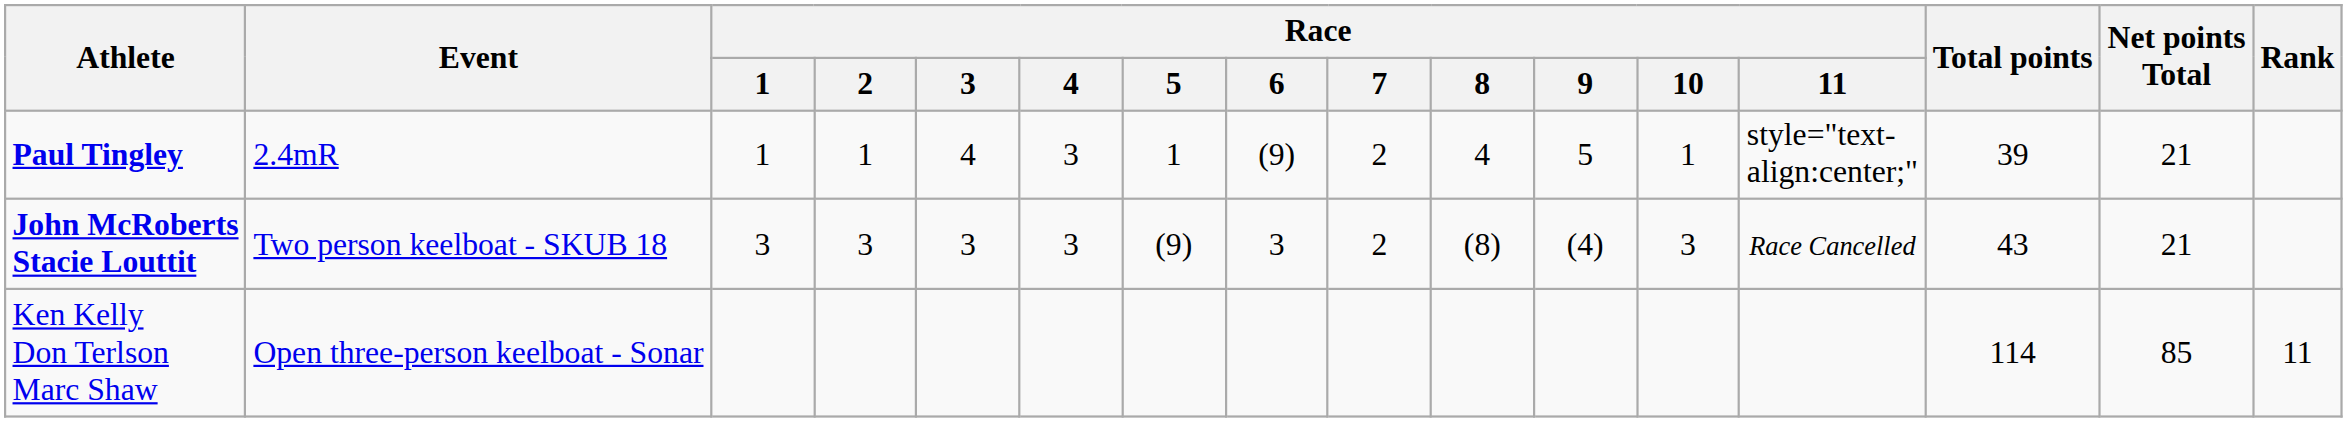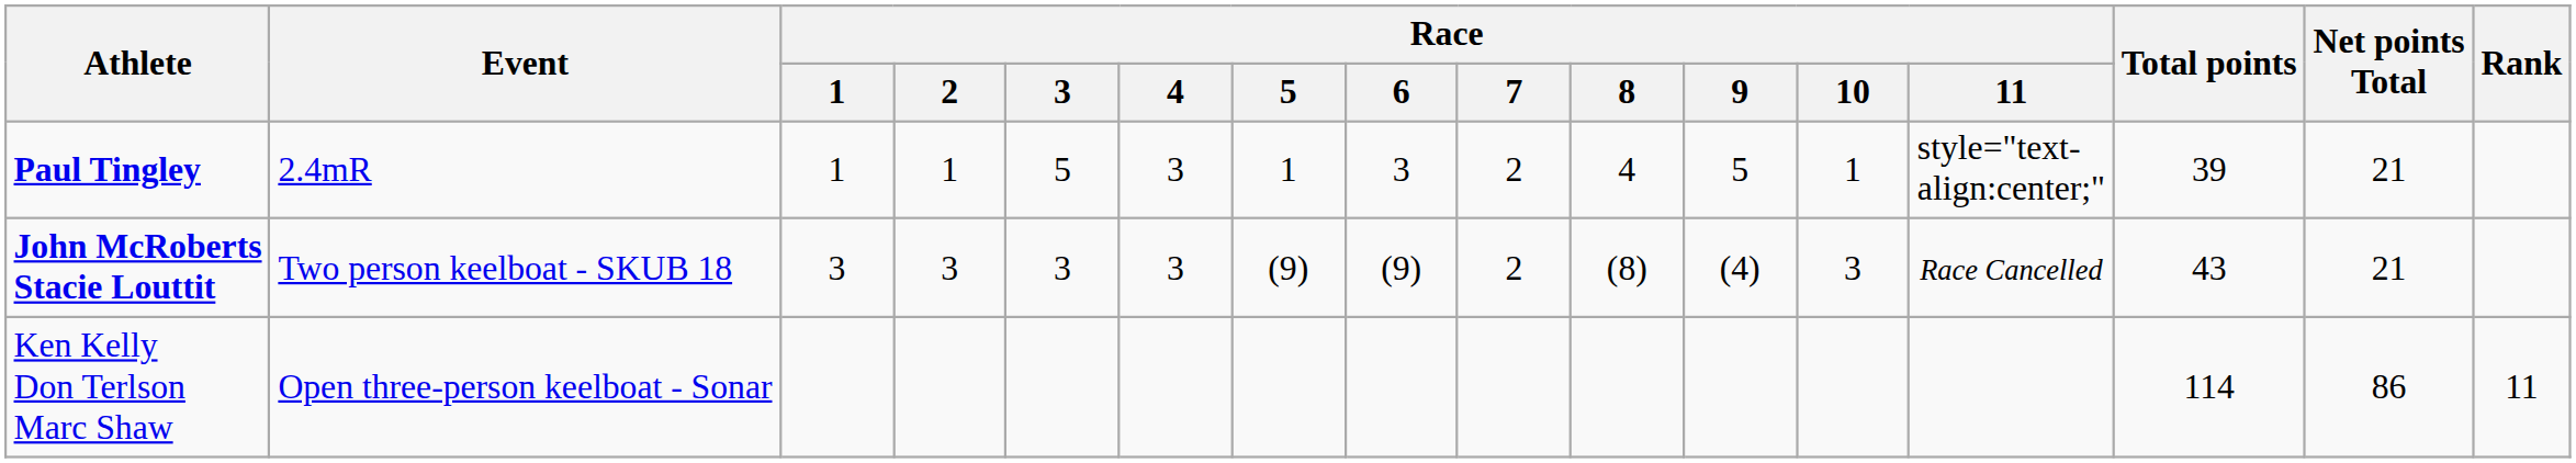Paul Tingley | Race / 3: 4 -> 5
Paul Tingley | Race / 6: (9) -> 3
John McRoberts Stacie Louttit | Race / 6: 3 -> (9)
Ken Kelly Don Terlson Marc Shaw | Net points Total: 85 -> 86
